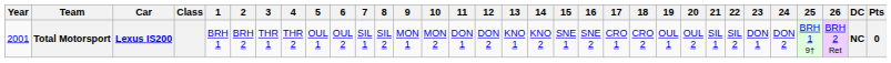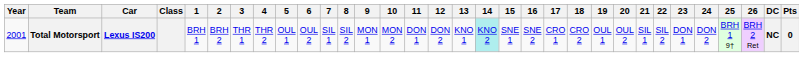row 2 | 14: no background -> paleturquoise background
